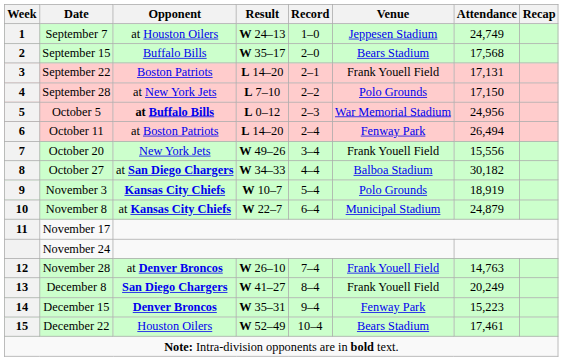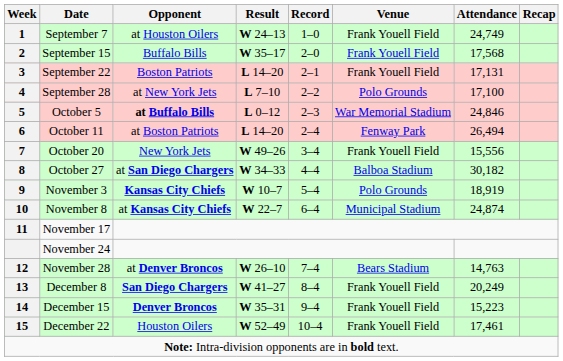September 7 | Venue: Jeppesen Stadium -> Frank Youell Field
September 15 | Venue: Bears Stadium -> Frank Youell Field
September 28 | Attendance: 17,150 -> 17,100
October 5 | Attendance: 24,956 -> 24,846
November 8 | Attendance: 24,879 -> 24,874
November 28 | Venue: Frank Youell Field -> Bears Stadium
December 15 | Venue: Fenway Park -> Frank Youell Field
December 22 | Venue: Bears Stadium -> Frank Youell Field
